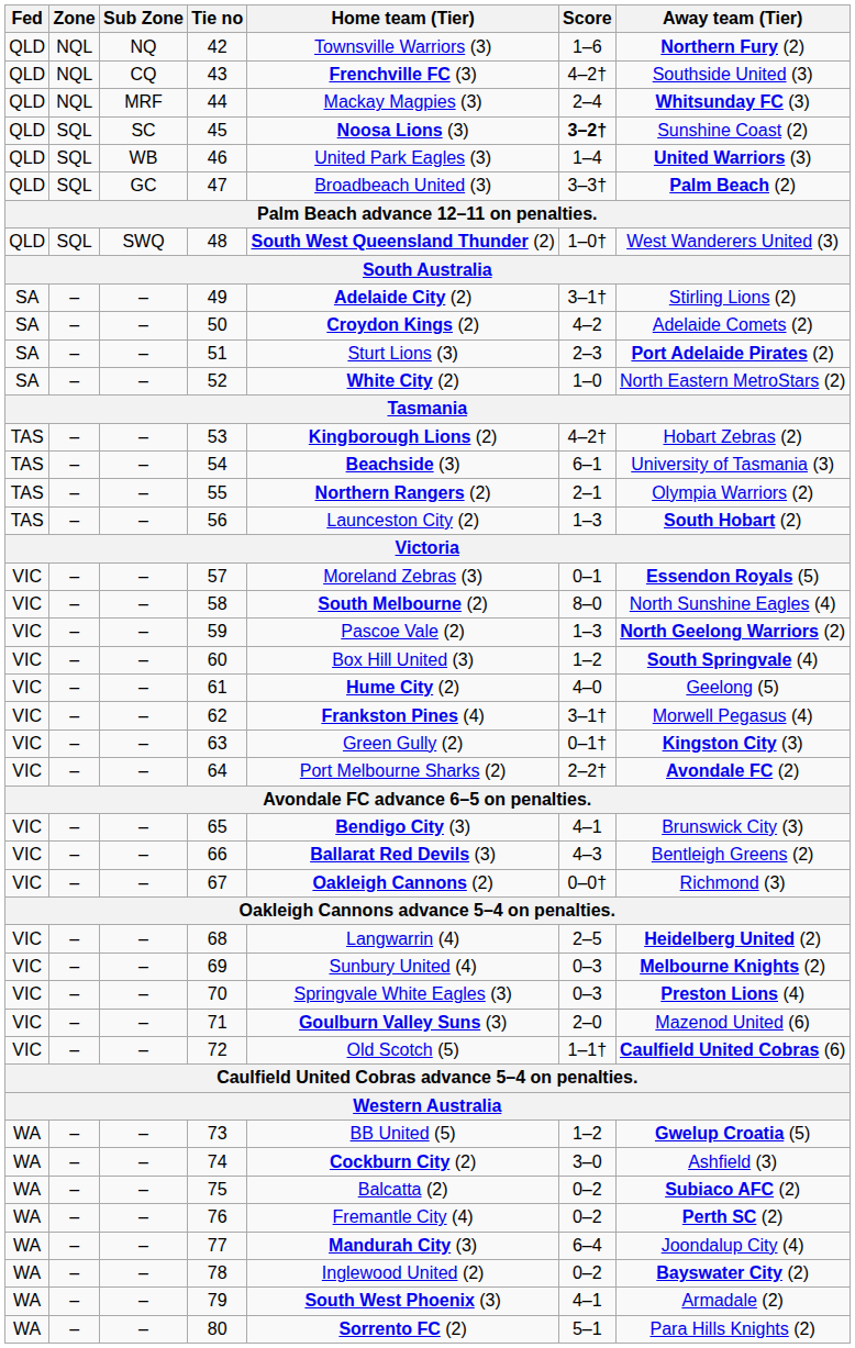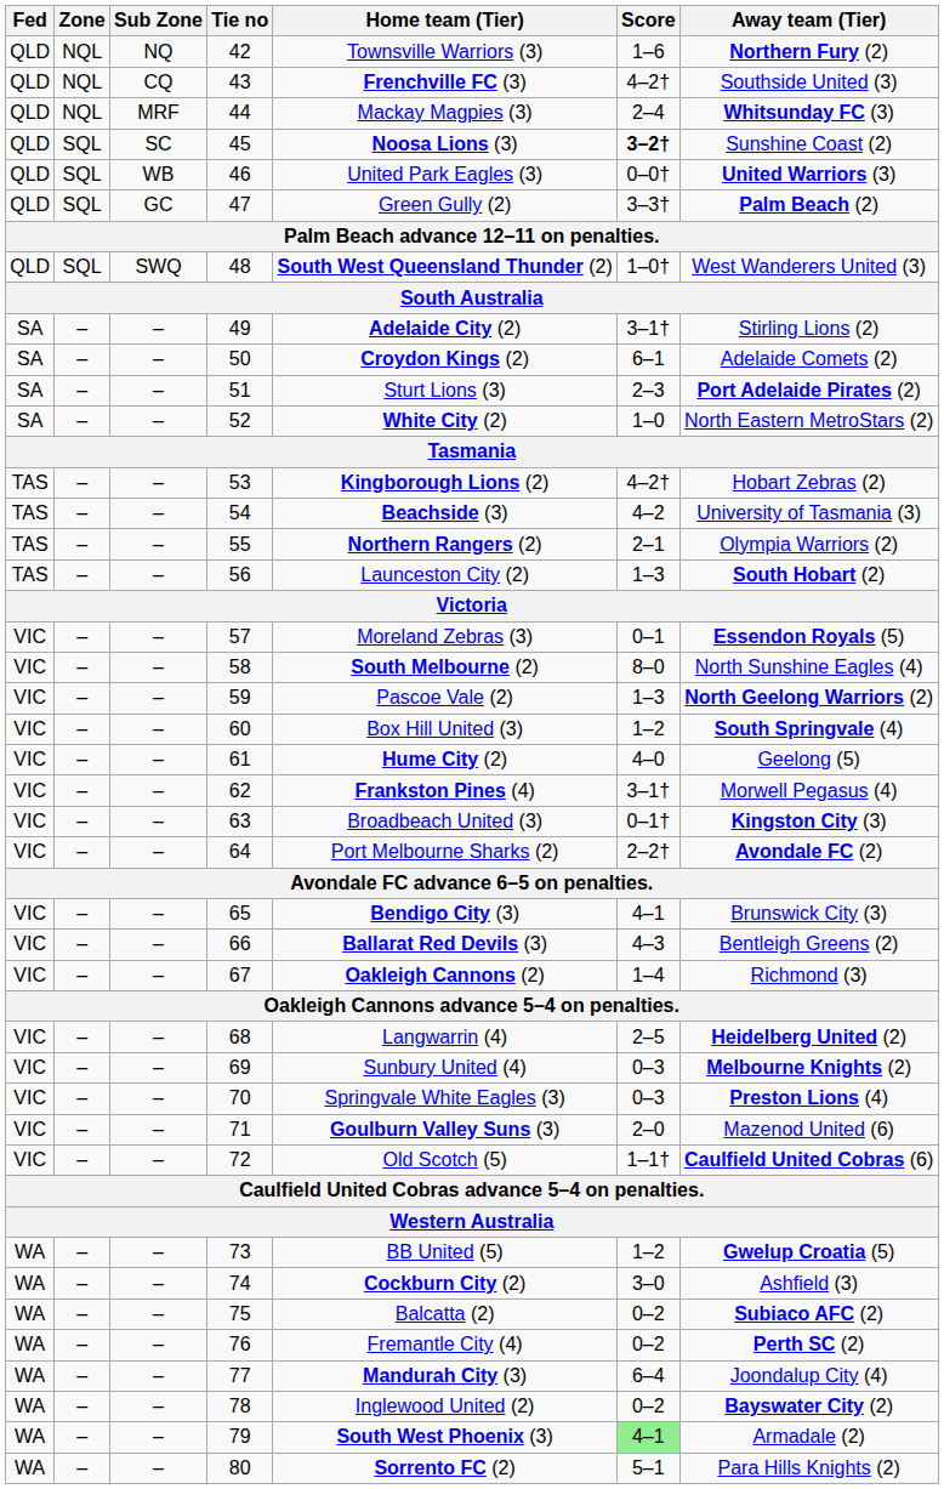46 | Score: 1–4 -> 0–0†
47 | Home team (Tier): Broadbeach United (3) -> Green Gully (2)
50 | Score: 4–2 -> 6–1
54 | Score: 6–1 -> 4–2
63 | Home team (Tier): Green Gully (2) -> Broadbeach United (3)
67 | Score: 0–0† -> 1–4
79 | Score: no background -> lightgreen background
